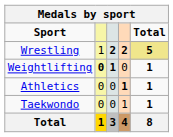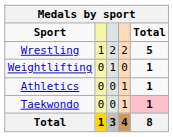Wrestling | column 3: bold -> normal
Wrestling | column 4: bold -> normal
Wrestling | Total: khaki background -> no background
Weightlifting | column 2: bold -> normal
Weightlifting | column 3: bold -> normal
Athletics | column 4: bold -> normal
Taekwondo | Total: no background -> pink background
